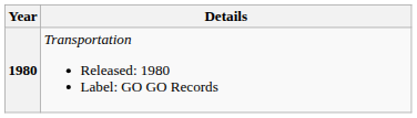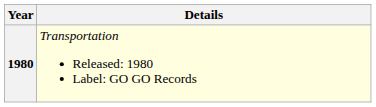1980 | Details: no background -> lightyellow background
